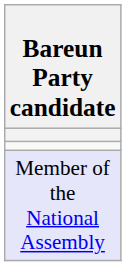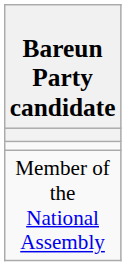Member of the National Assembly | column 1: lavender background -> no background
